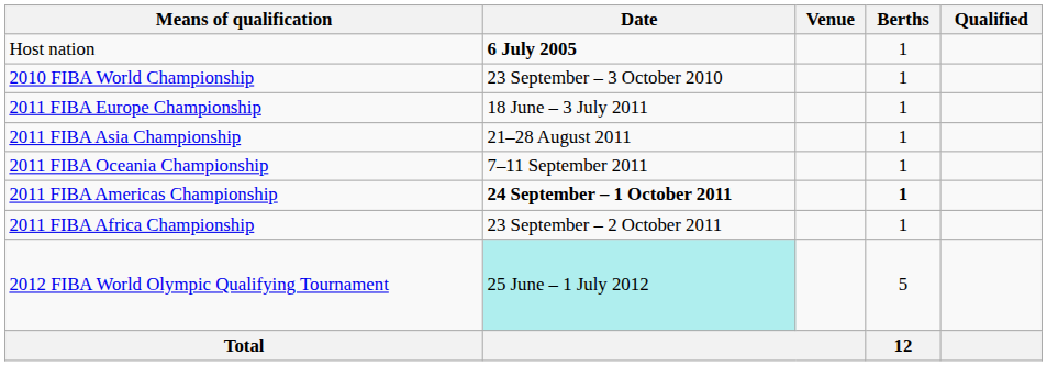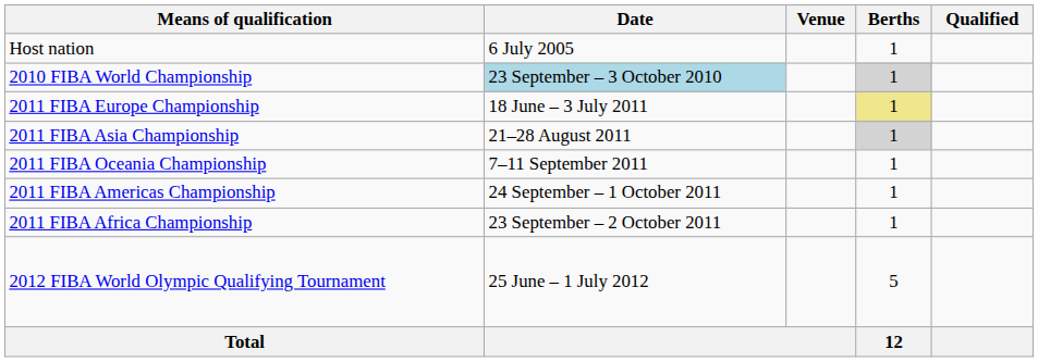Host nation | Date: bold -> normal
2010 FIBA World Championship | Date: no background -> lightblue background
2010 FIBA World Championship | Berths: no background -> lightgrey background
2011 FIBA Europe Championship | Berths: no background -> khaki background
2011 FIBA Asia Championship | Berths: no background -> lightgrey background
2011 FIBA Americas Championship | Date: bold -> normal
2011 FIBA Americas Championship | Berths: bold -> normal
2012 FIBA World Olympic Qualifying Tournament | Date: paleturquoise background -> no background
